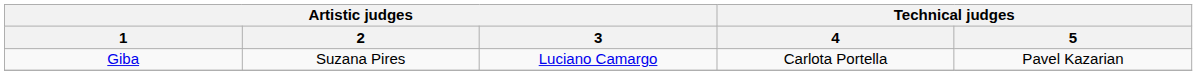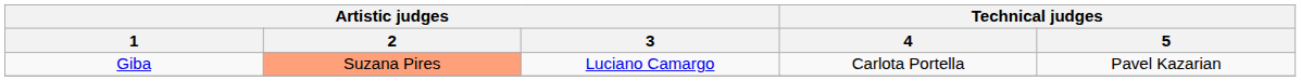Giba | Artistic judges / 2: no background -> lightsalmon background
